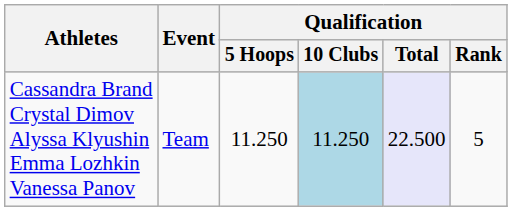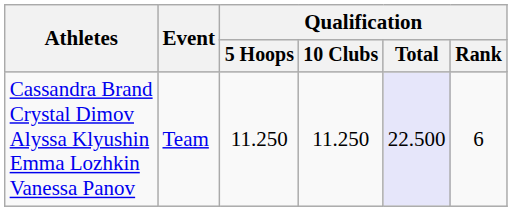row 3 | Qualification / 10 Clubs: lightblue background -> no background
row 3 | Qualification / Rank: 5 -> 6
